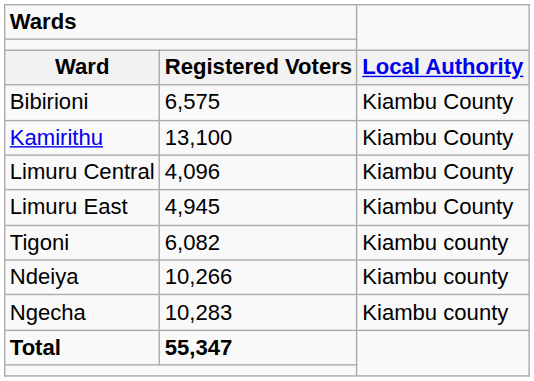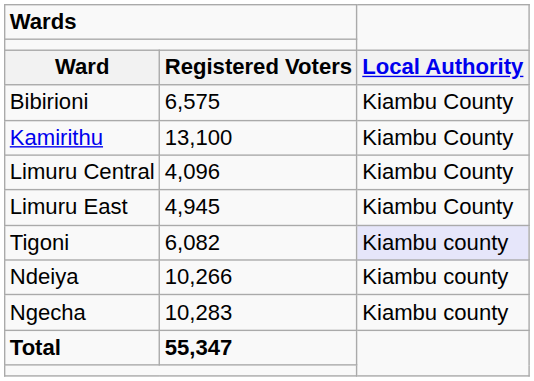Tigoni | column 3: no background -> lavender background
